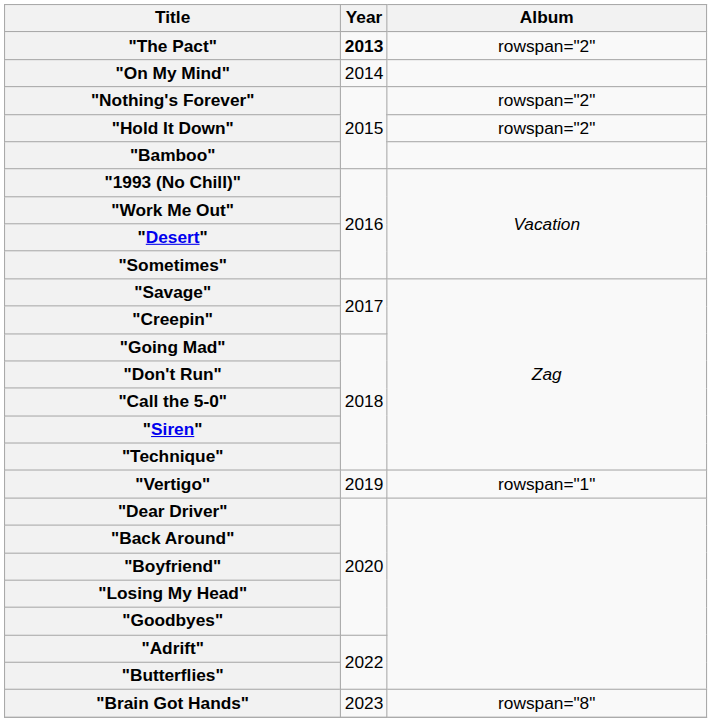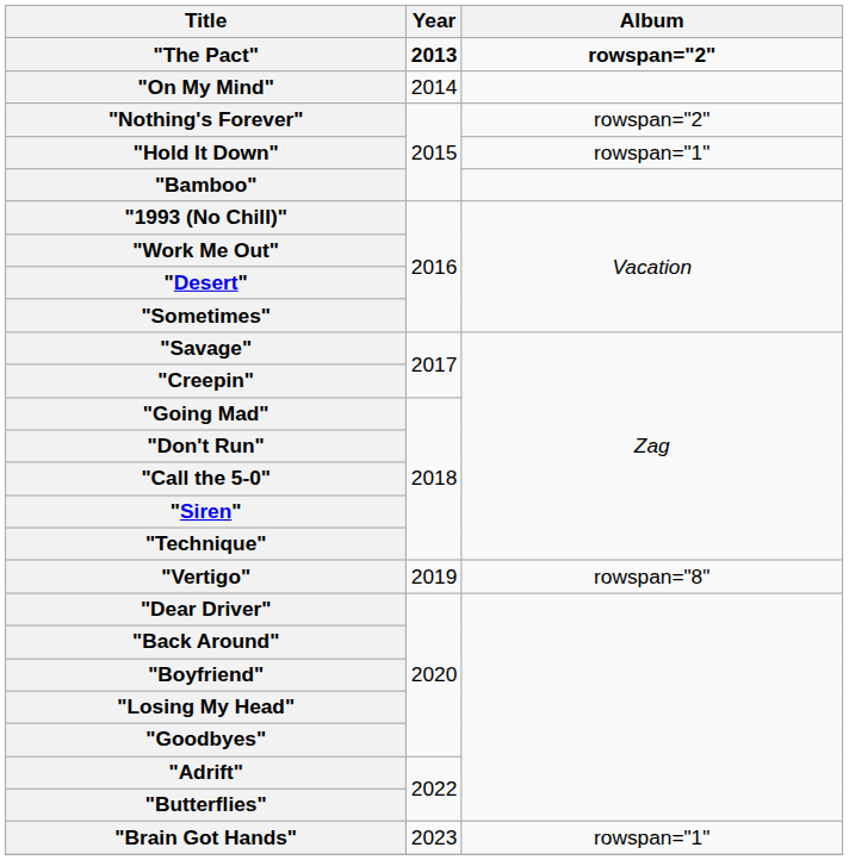"The Pact" | Album: normal -> bold
"Hold It Down" | Album: rowspan="2" -> rowspan="1"
"Vertigo" | Album: rowspan="1" -> rowspan="8"
"Brain Got Hands" | Album: rowspan="8" -> rowspan="1"
